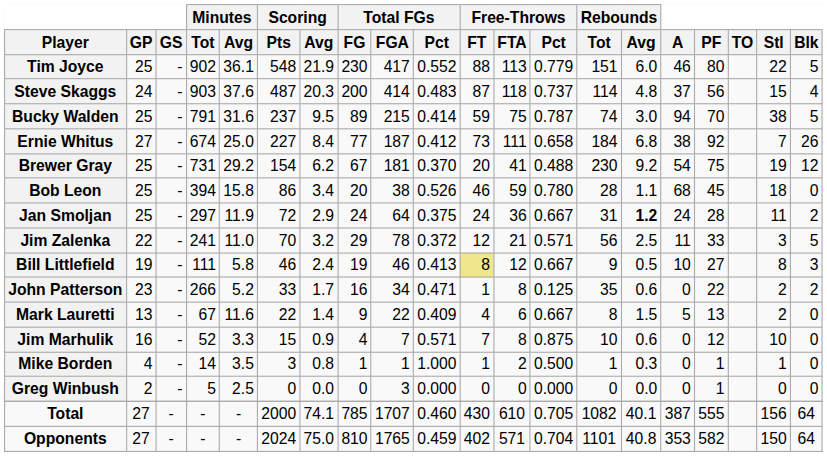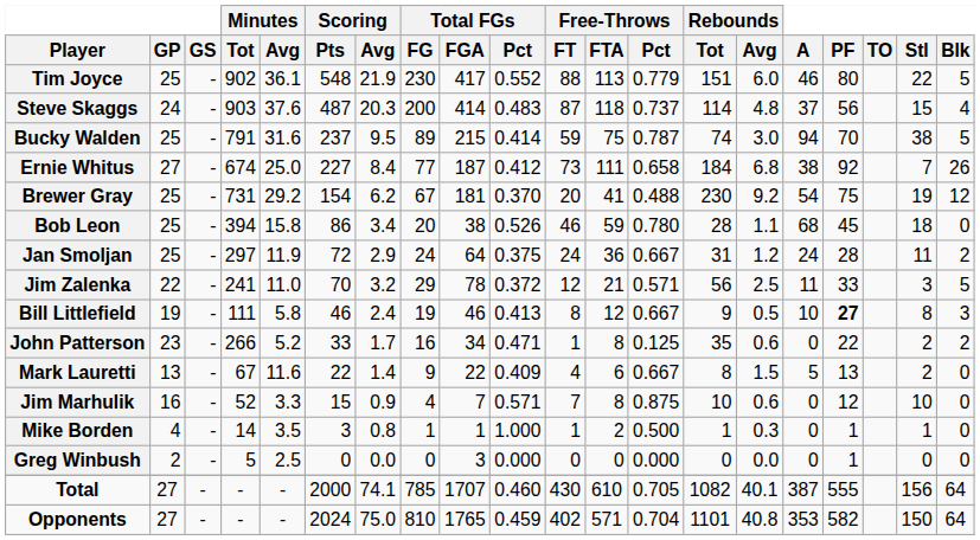Jan Smoljan | Rebounds / Avg: bold -> normal
Bill Littlefield | Free-Throws / FT: khaki background -> no background
Bill Littlefield | PF: normal -> bold
